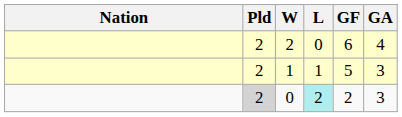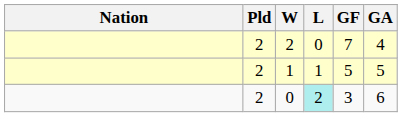row 2 | GF: 6 -> 7
row 3 | GA: 3 -> 5
row 4 | Pld: lightgrey background -> no background
row 4 | GF: 2 -> 3
row 4 | GA: 3 -> 6
